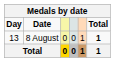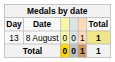8 August | Total: no background -> khaki background
